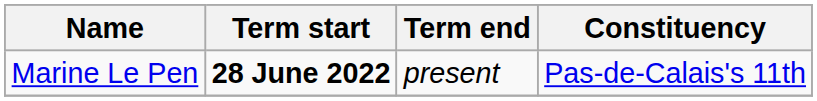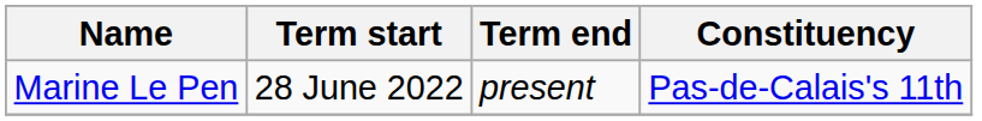Marine Le Pen | Term start: bold -> normal
